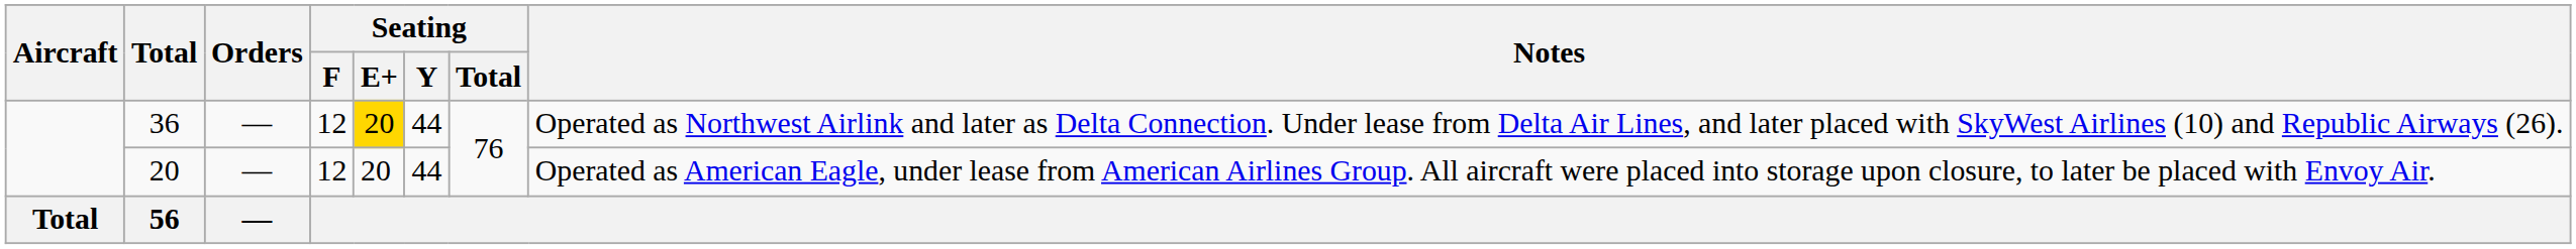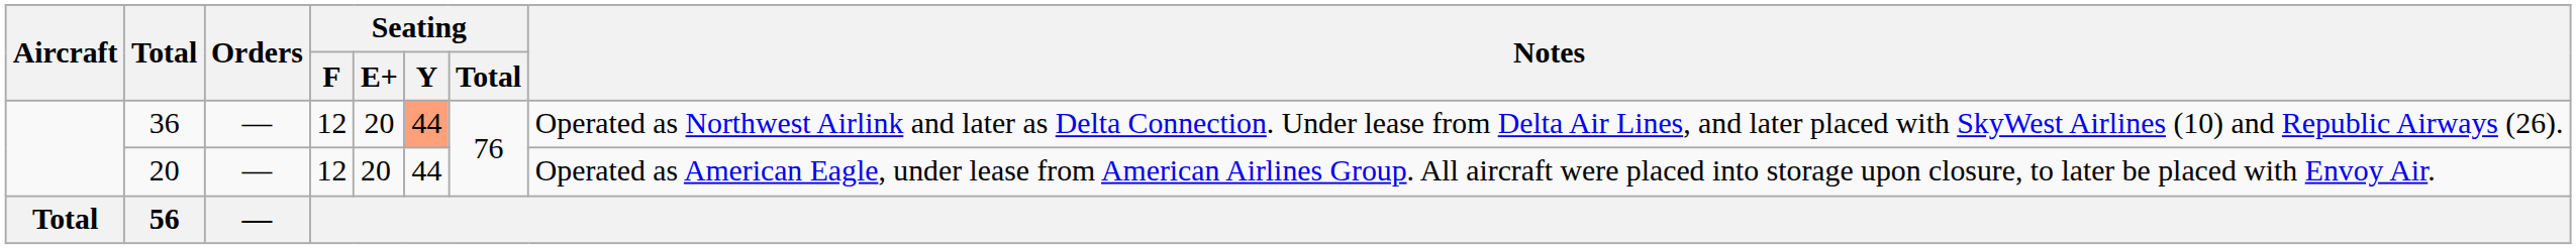36 | Seating / E+: gold background -> no background
36 | Seating / Y: no background -> lightsalmon background
